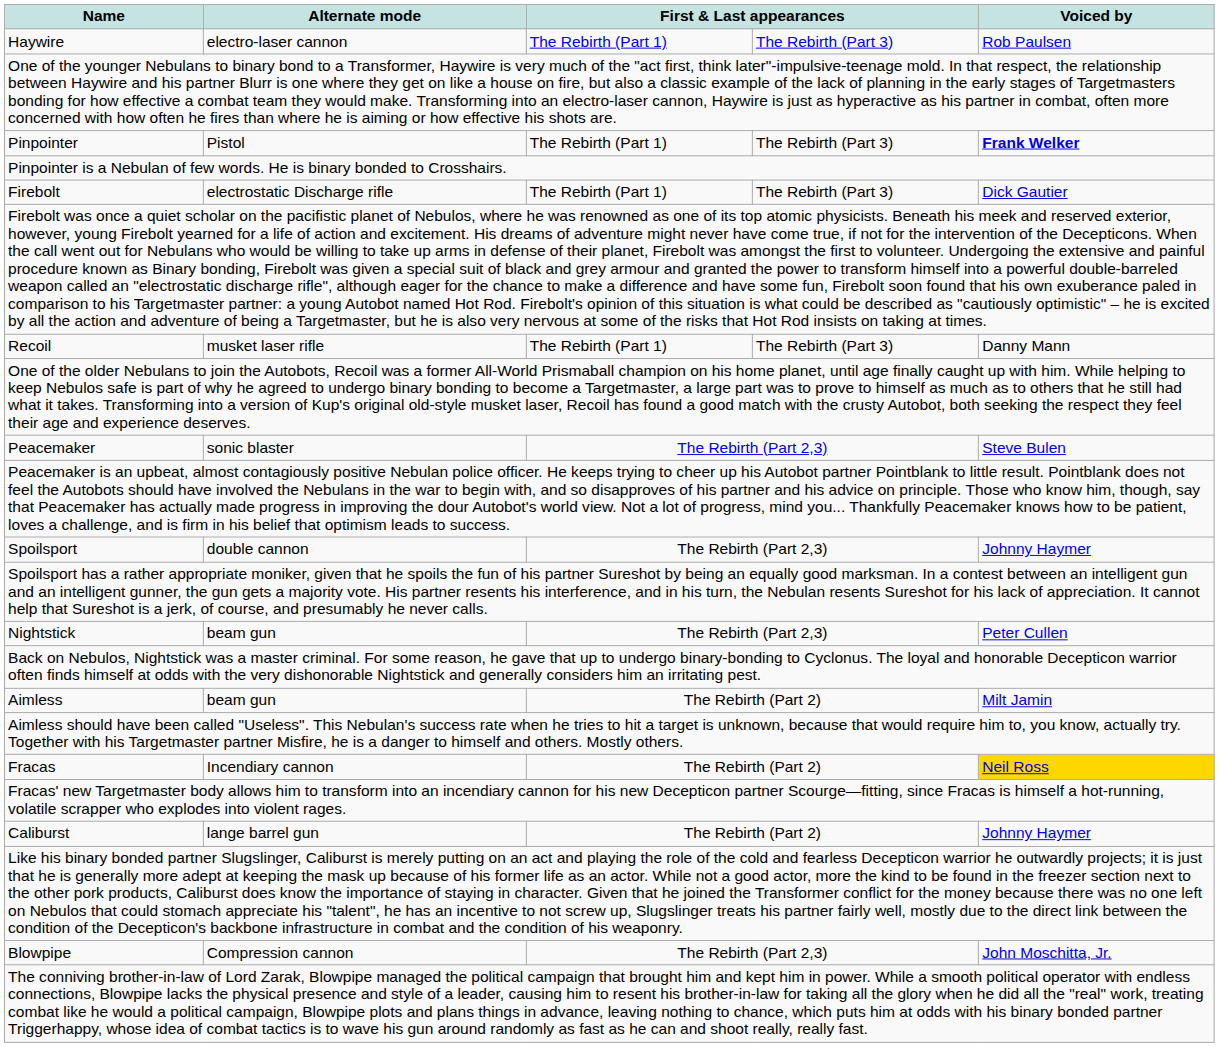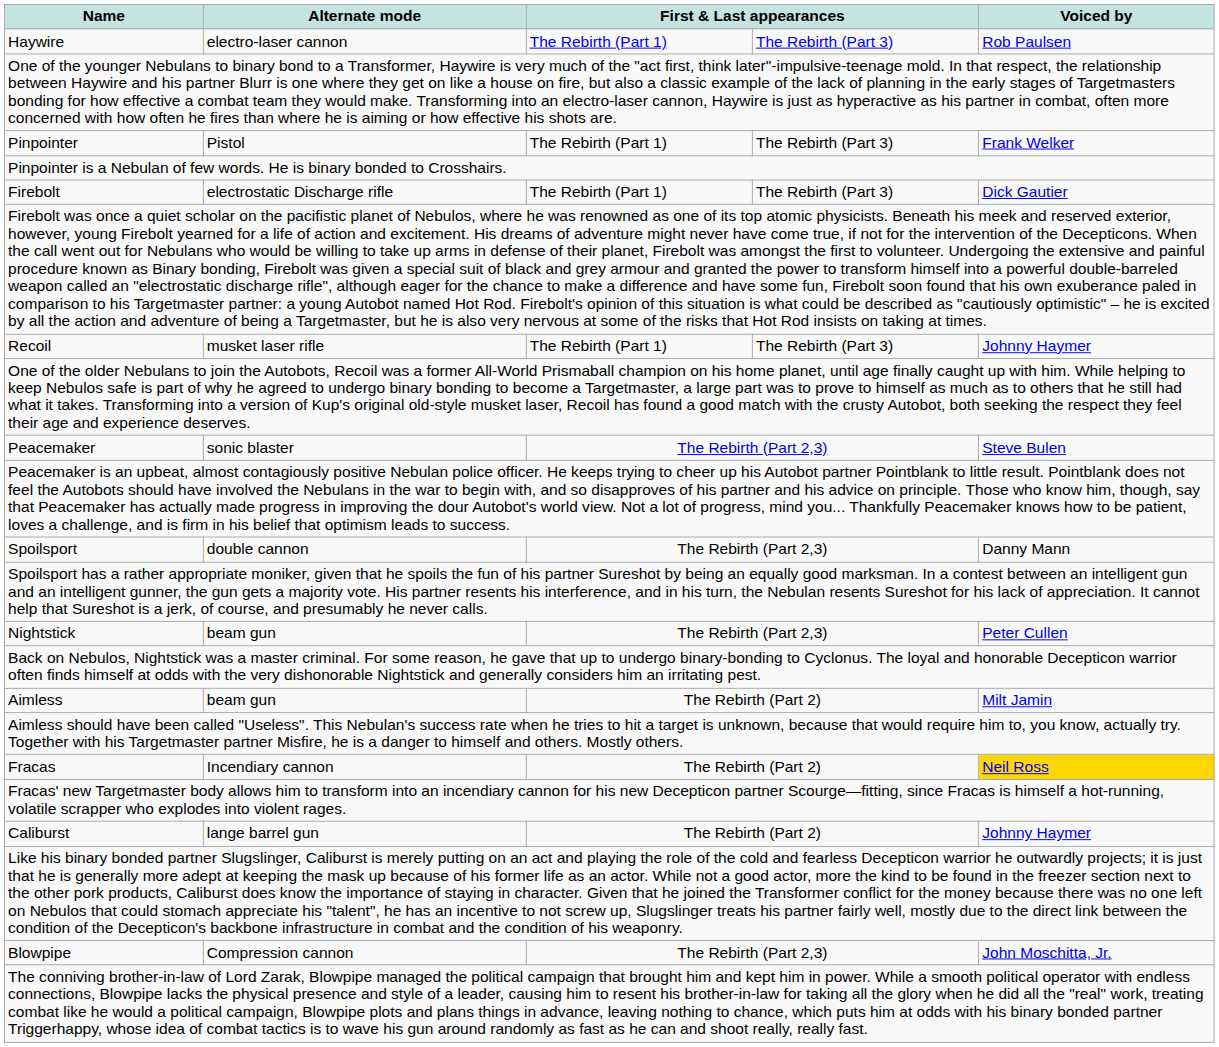Pinpointer | Voiced by: bold -> normal
Recoil | Voiced by: Danny Mann -> Johnny Haymer
Spoilsport | Voiced by: Johnny Haymer -> Danny Mann
